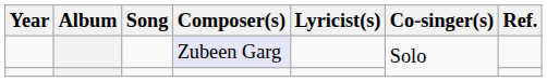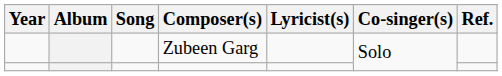Zubeen Garg | Composer(s): lavender background -> no background
